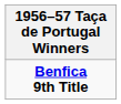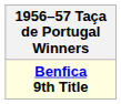row 2 | column 1: no background -> lightyellow background
